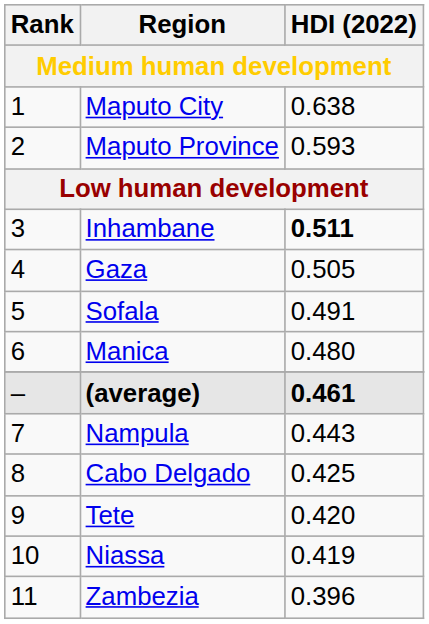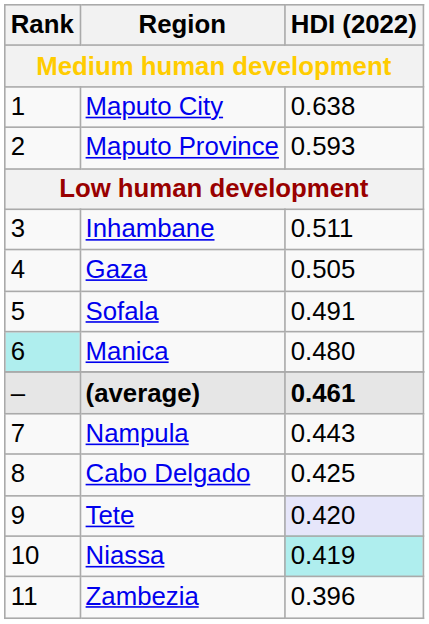Inhambane | HDI (2022): bold -> normal
Manica | Rank: no background -> paleturquoise background
Tete | HDI (2022): no background -> lavender background
Niassa | HDI (2022): no background -> paleturquoise background
